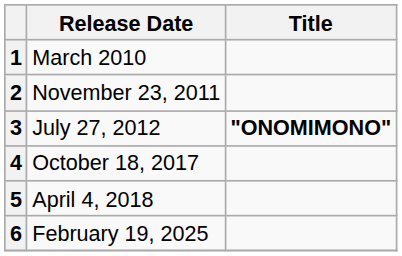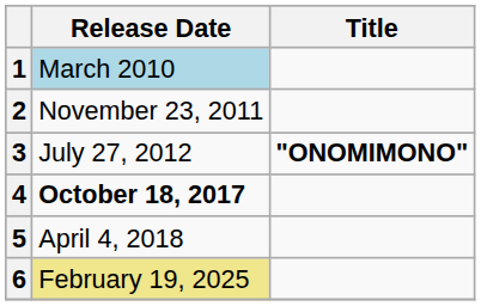1 | Release Date: no background -> lightblue background
4 | Release Date: normal -> bold
6 | Release Date: no background -> khaki background
